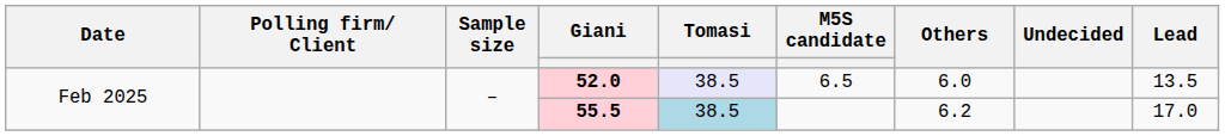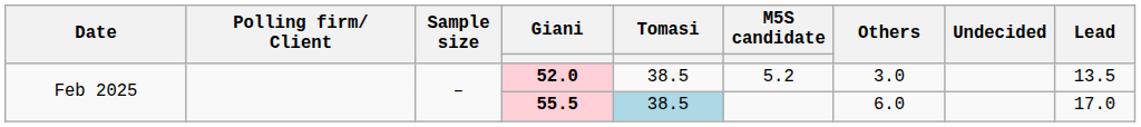52.0 | Tomasi: lavender background -> no background
52.0 | M5S candidate: 6.5 -> 5.2
52.0 | Others: 6.0 -> 3.0
55.5 | Others: 6.2 -> 6.0
